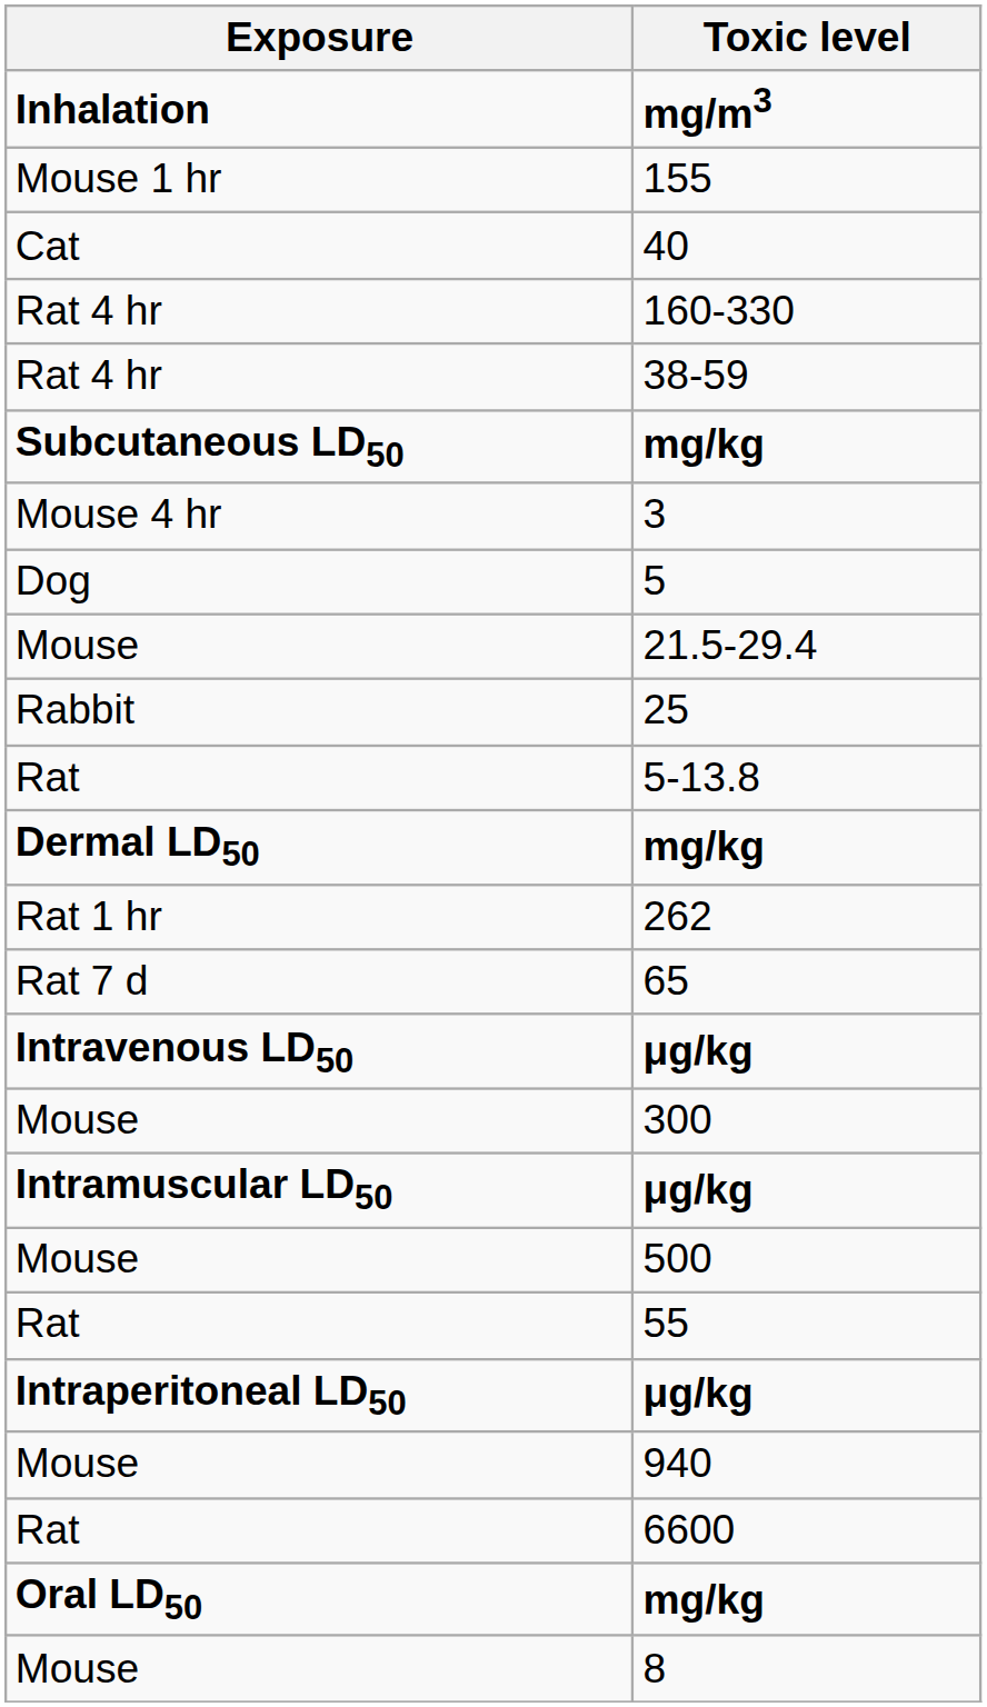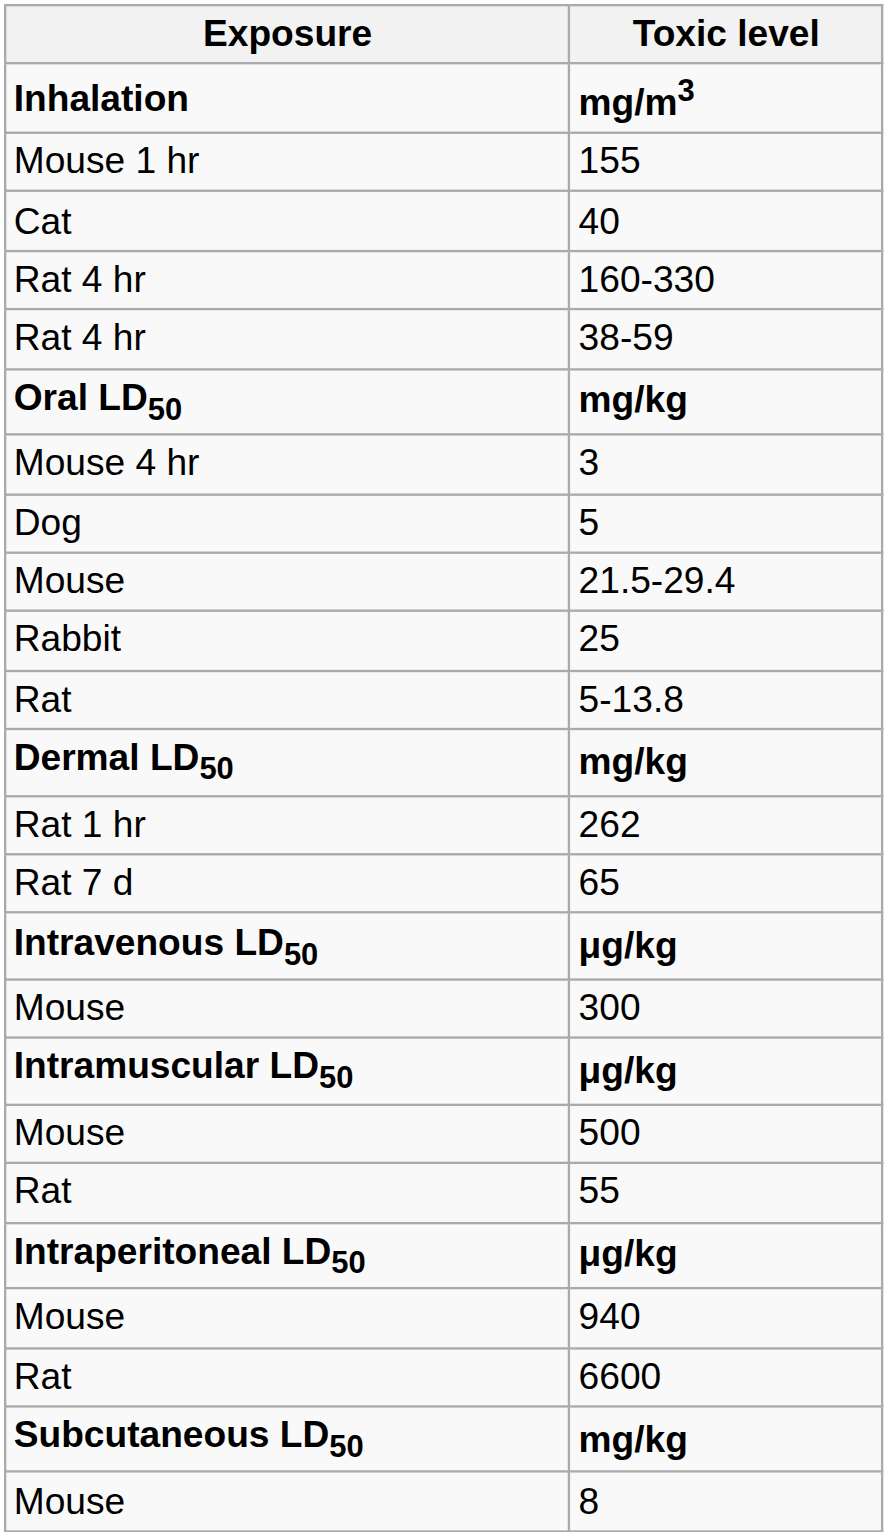row 7 | Exposure: Subcutaneous LD50 -> Oral LD50
row 24 | Exposure: Oral LD50 -> Subcutaneous LD50
